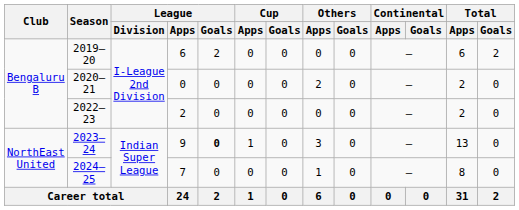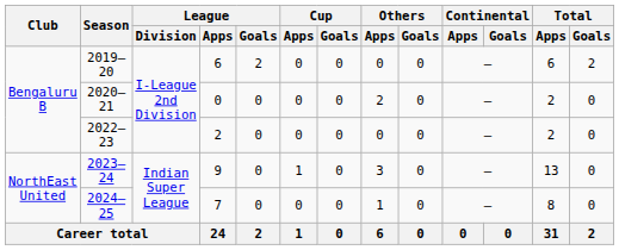2023–24 | League / Goals: bold -> normal
